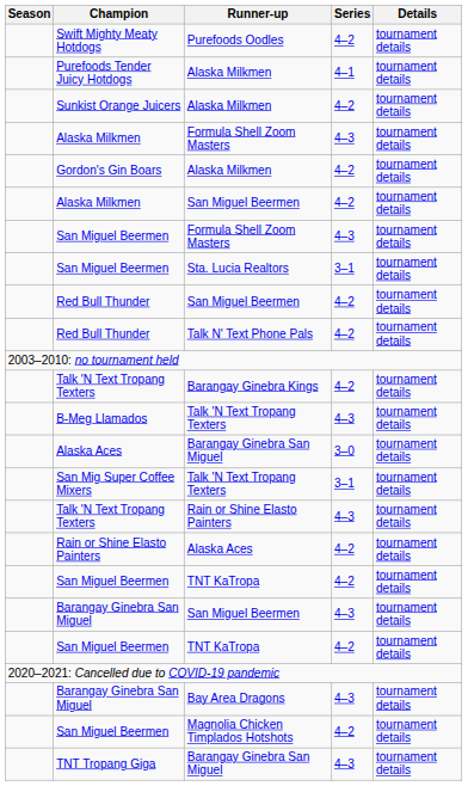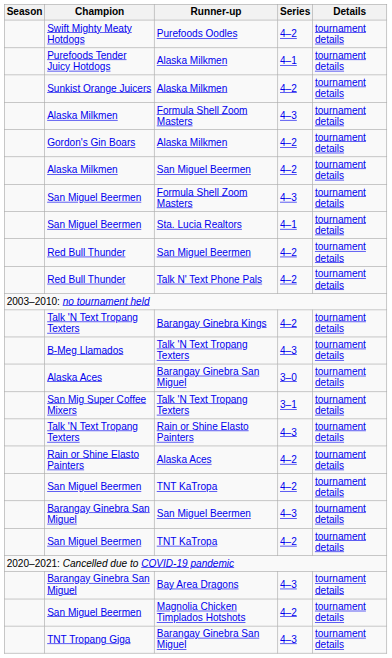San Miguel Beermen / Sta. Lucia Realtors | Series: 3–1 -> 4–1
